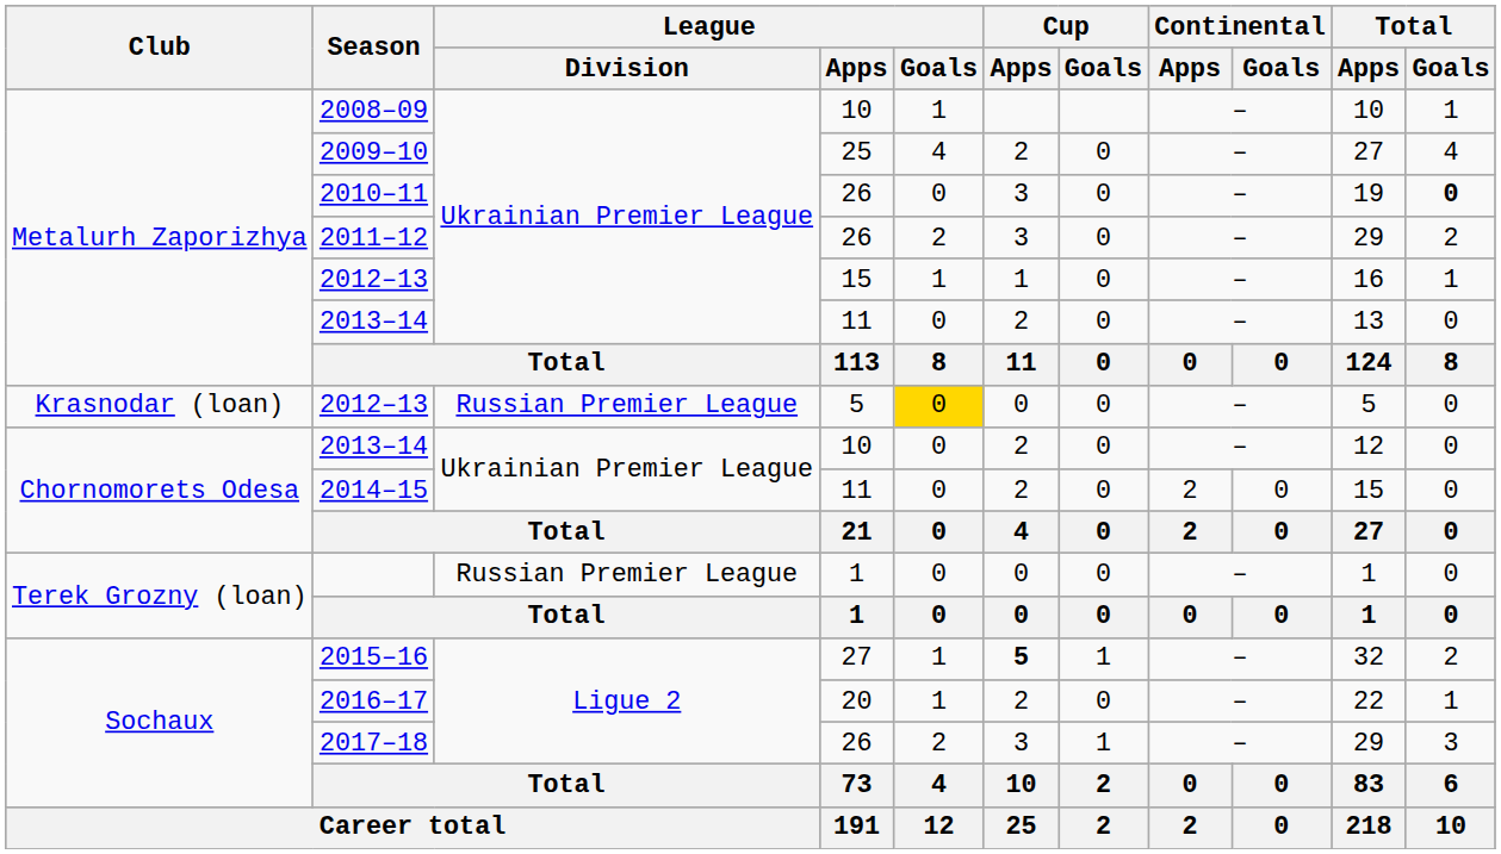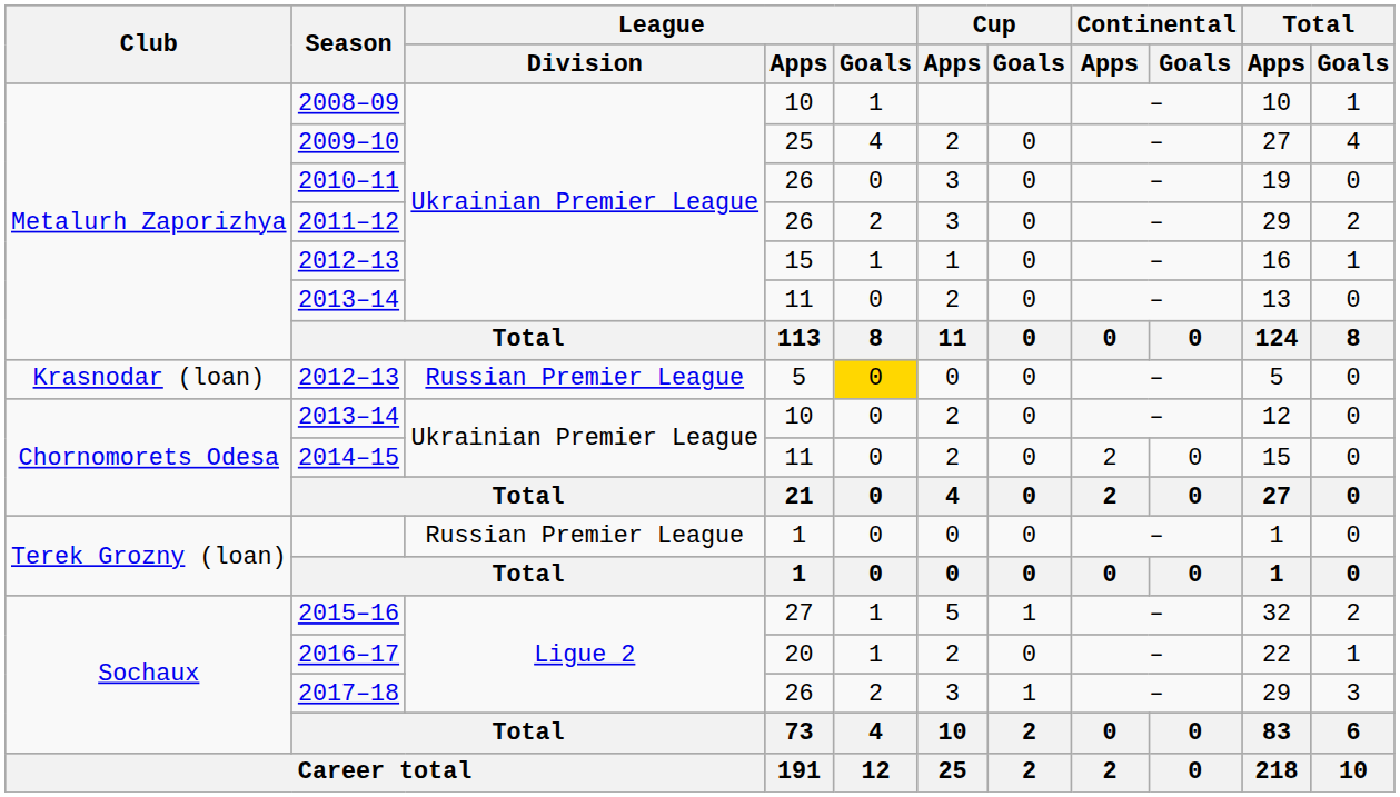2010–11 | Total / Goals: bold -> normal
2015–16 | Cup / Apps: bold -> normal
